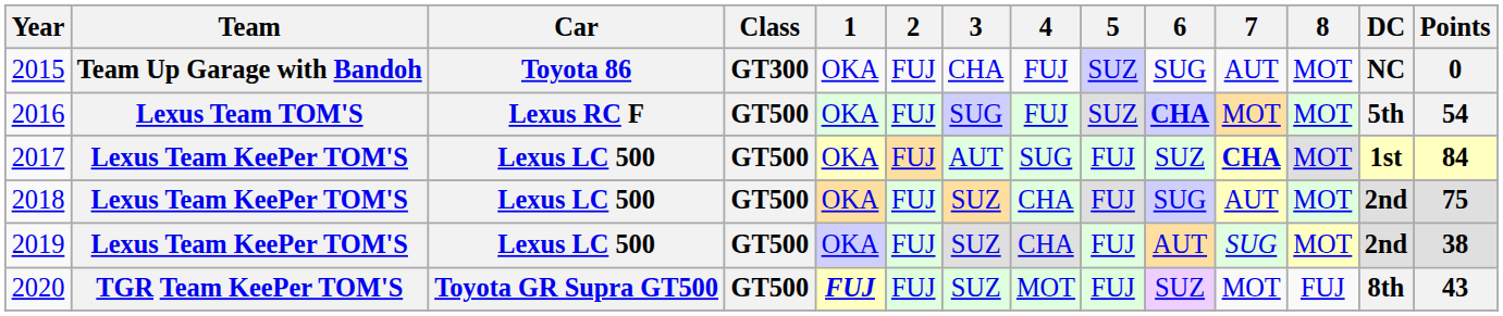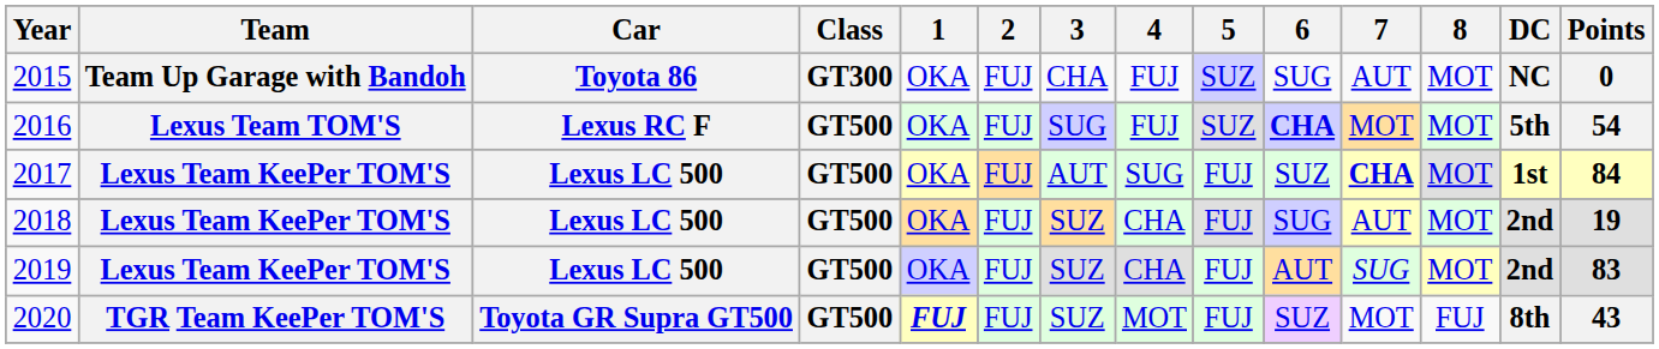2018 | Points: 75 -> 19
2019 | Points: 38 -> 83
